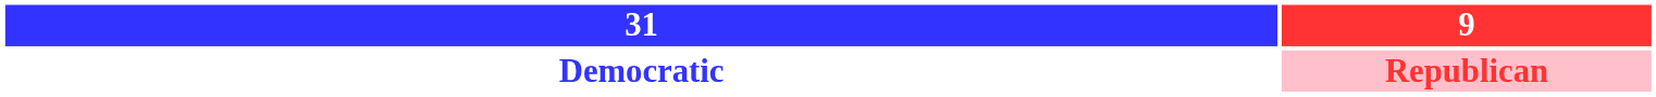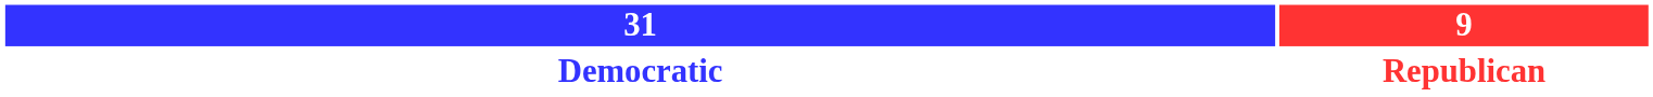Democratic | column 2: pink background -> no background
